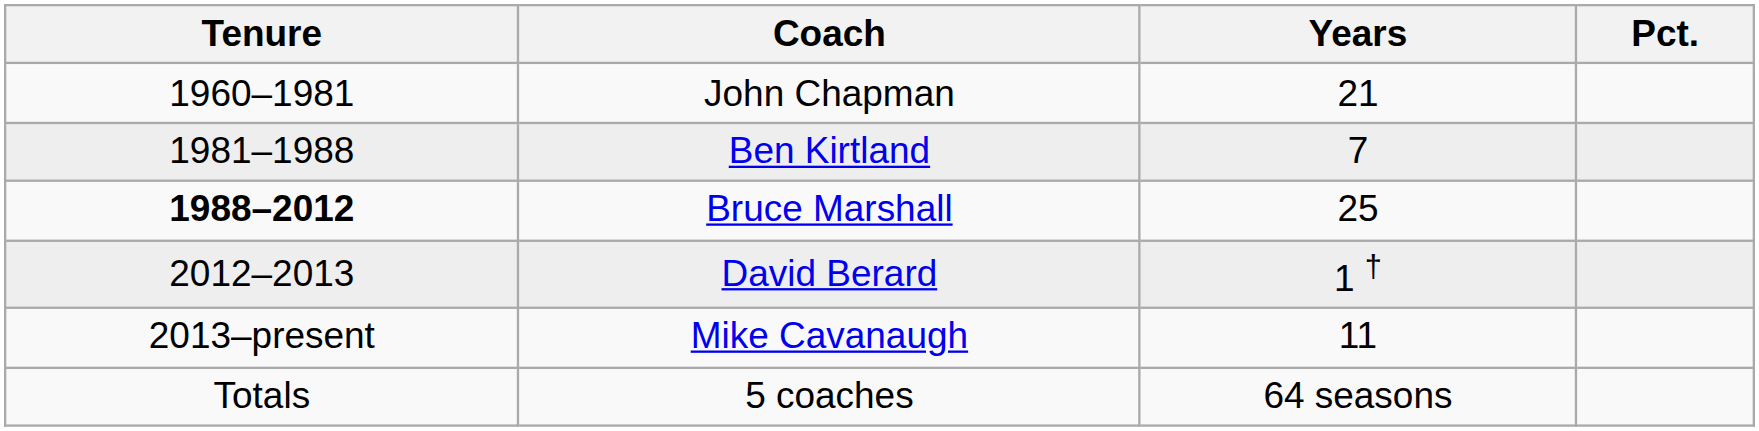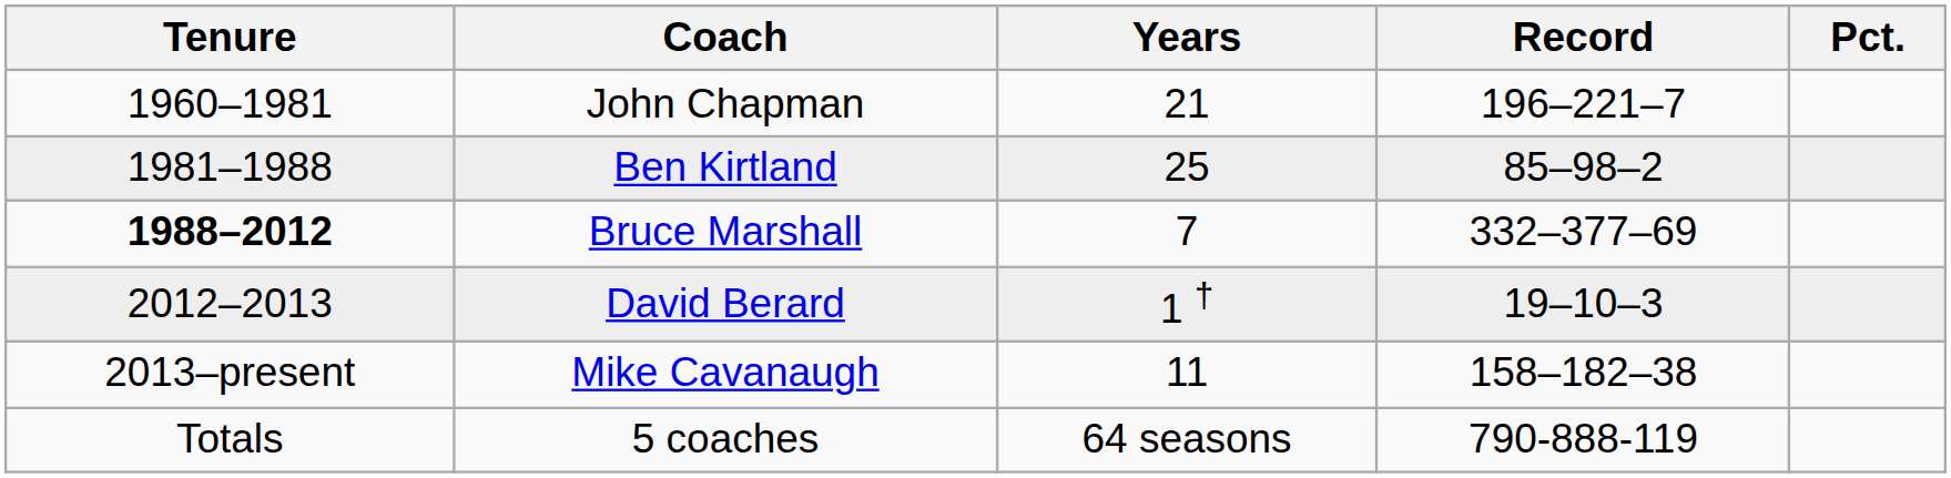+ column: Record | 196–221–7 | 85–98–2 | 332–377–69 | 19–10–3 | 158–182–38 | 790-888-119
Ben Kirtland | Years: 7 -> 25
Bruce Marshall | Years: 25 -> 7
